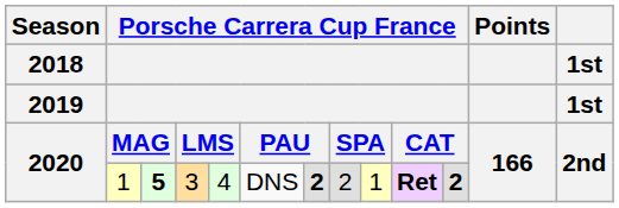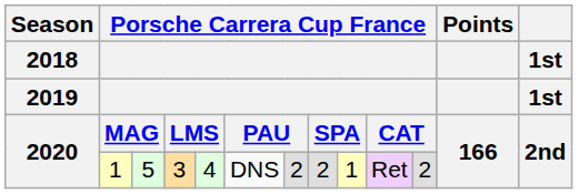row 5 | column 3: bold -> normal
row 5 | column 7: bold -> normal
row 5 | column 10: bold -> normal
row 5 | column 11: bold -> normal
